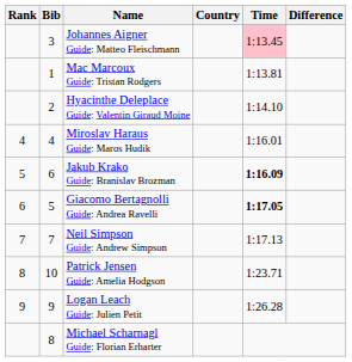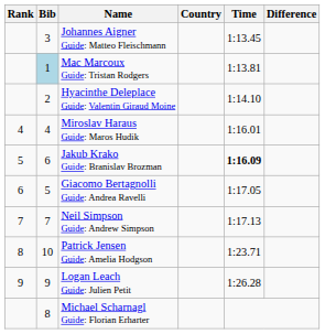Johannes Aigner Guide: Matteo Fleischmann | Time: pink background -> no background
Mac Marcoux Guide: Tristan Rodgers | Bib: no background -> lightblue background
Giacomo Bertagnolli Guide: Andrea Ravelli | Time: bold -> normal
